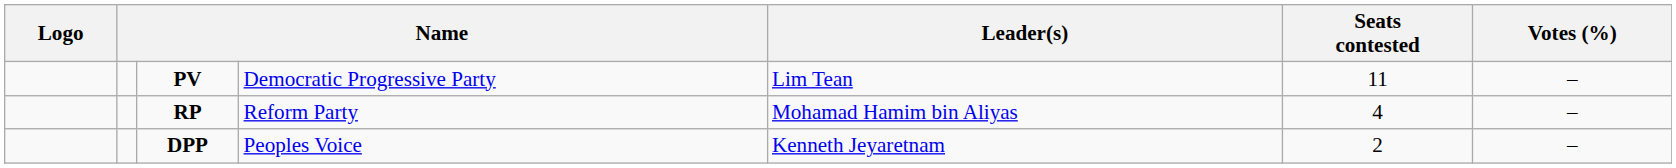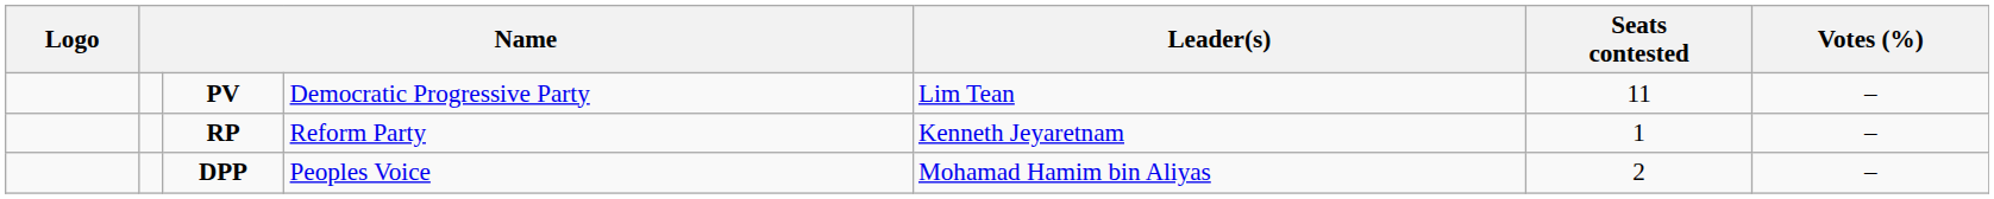RP | Leader(s): Mohamad Hamim bin Aliyas -> Kenneth Jeyaretnam
RP | Seats contested: 4 -> 1
DPP | Leader(s): Kenneth Jeyaretnam -> Mohamad Hamim bin Aliyas
